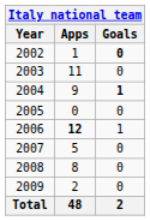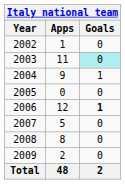2002 | Goals: bold -> normal
2003 | Goals: no background -> paleturquoise background
2004 | Goals: bold -> normal
2006 | Apps: bold -> normal
2006 | Goals: normal -> bold
